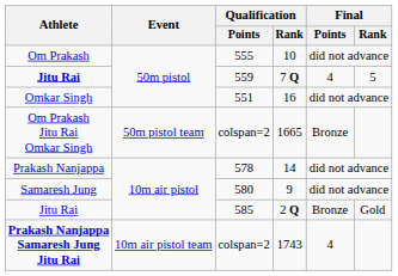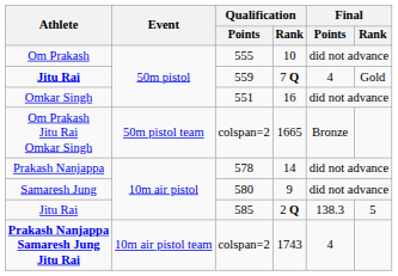7 Q | Final / Rank: 5 -> Gold
2 Q | Final / Points: Bronze -> 138.3
2 Q | Final / Rank: Gold -> 5
